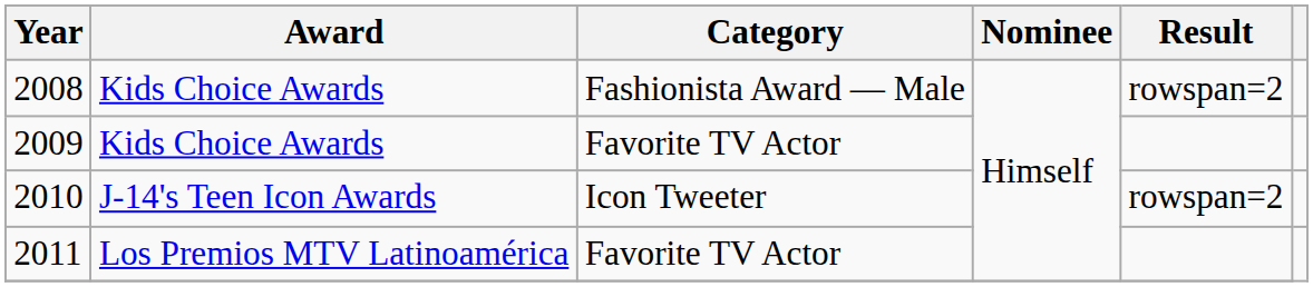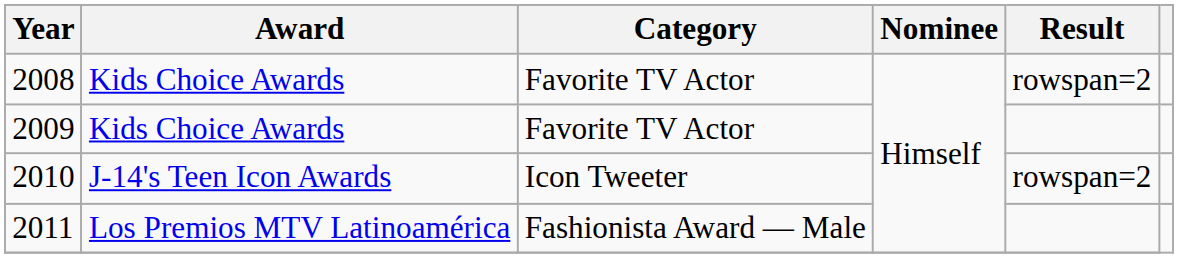2008 | Category: Fashionista Award ― Male -> Favorite TV Actor
2011 | Category: Favorite TV Actor -> Fashionista Award ― Male
